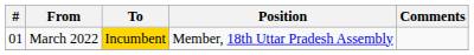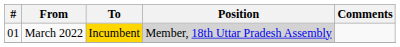March 2022 | Position: no background -> lightgrey background
